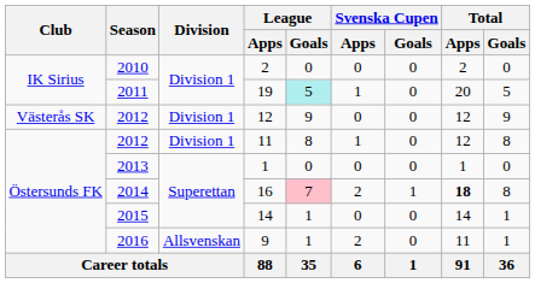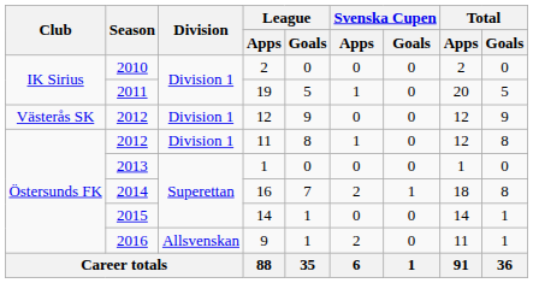19 | League / Goals: paleturquoise background -> no background
16 | League / Goals: pink background -> no background
16 | Total / Apps: bold -> normal
